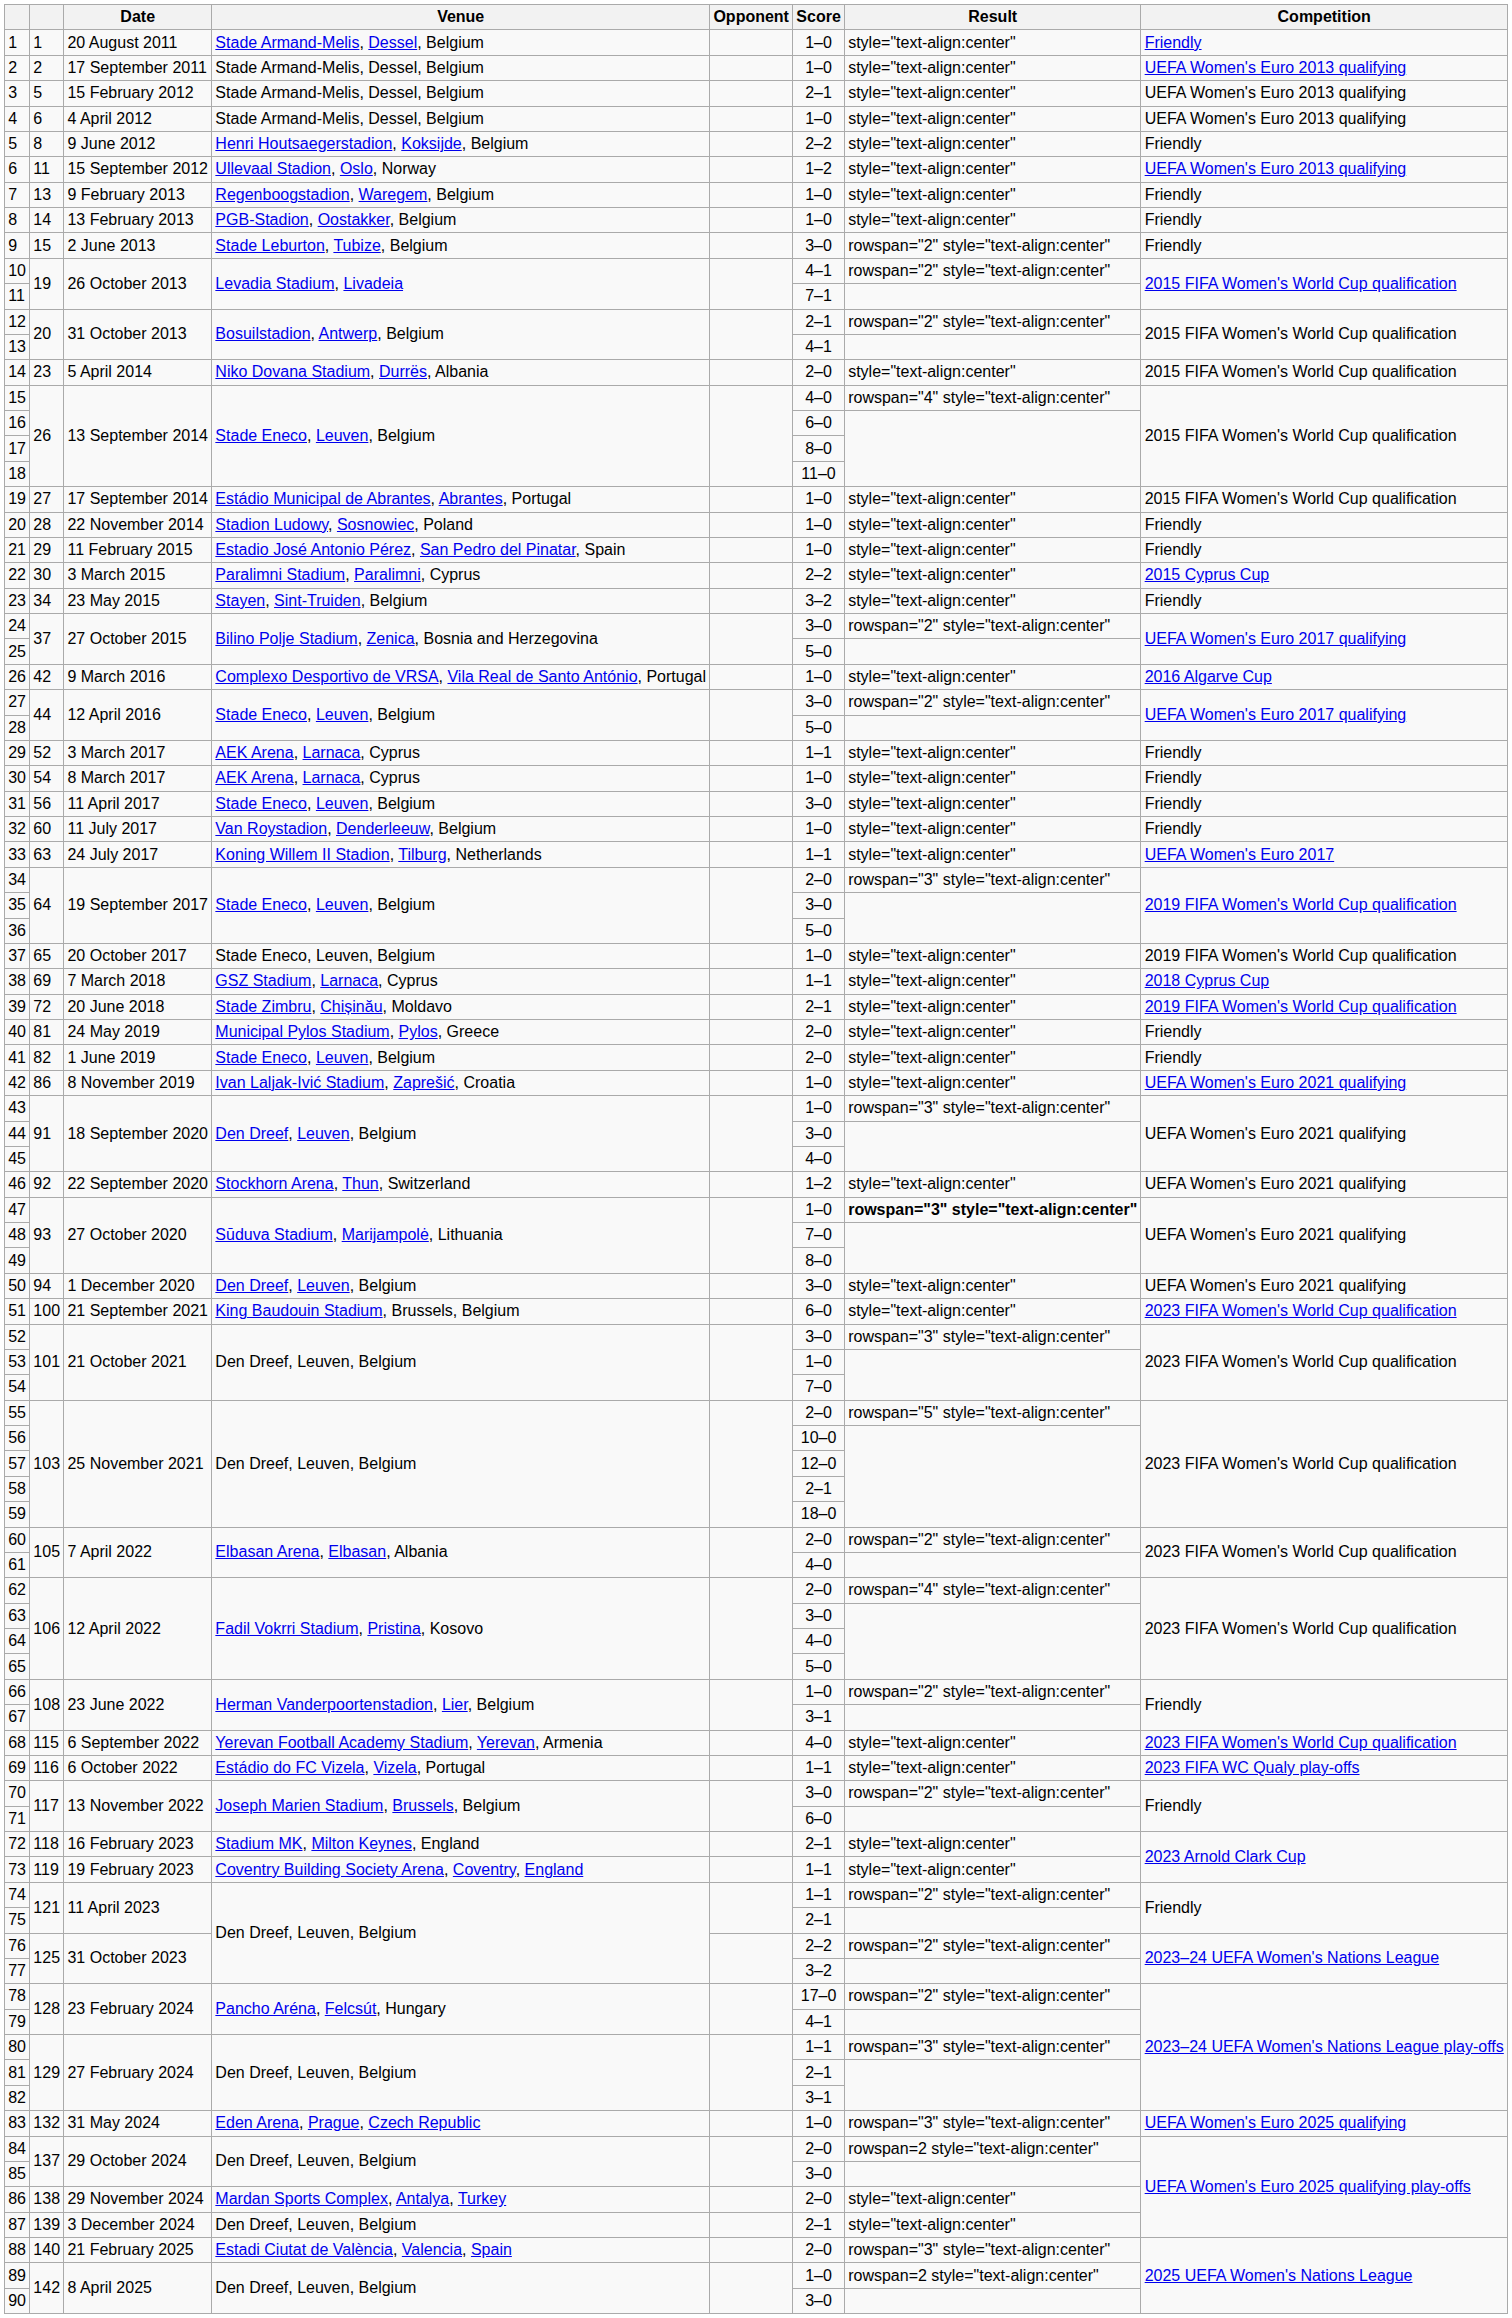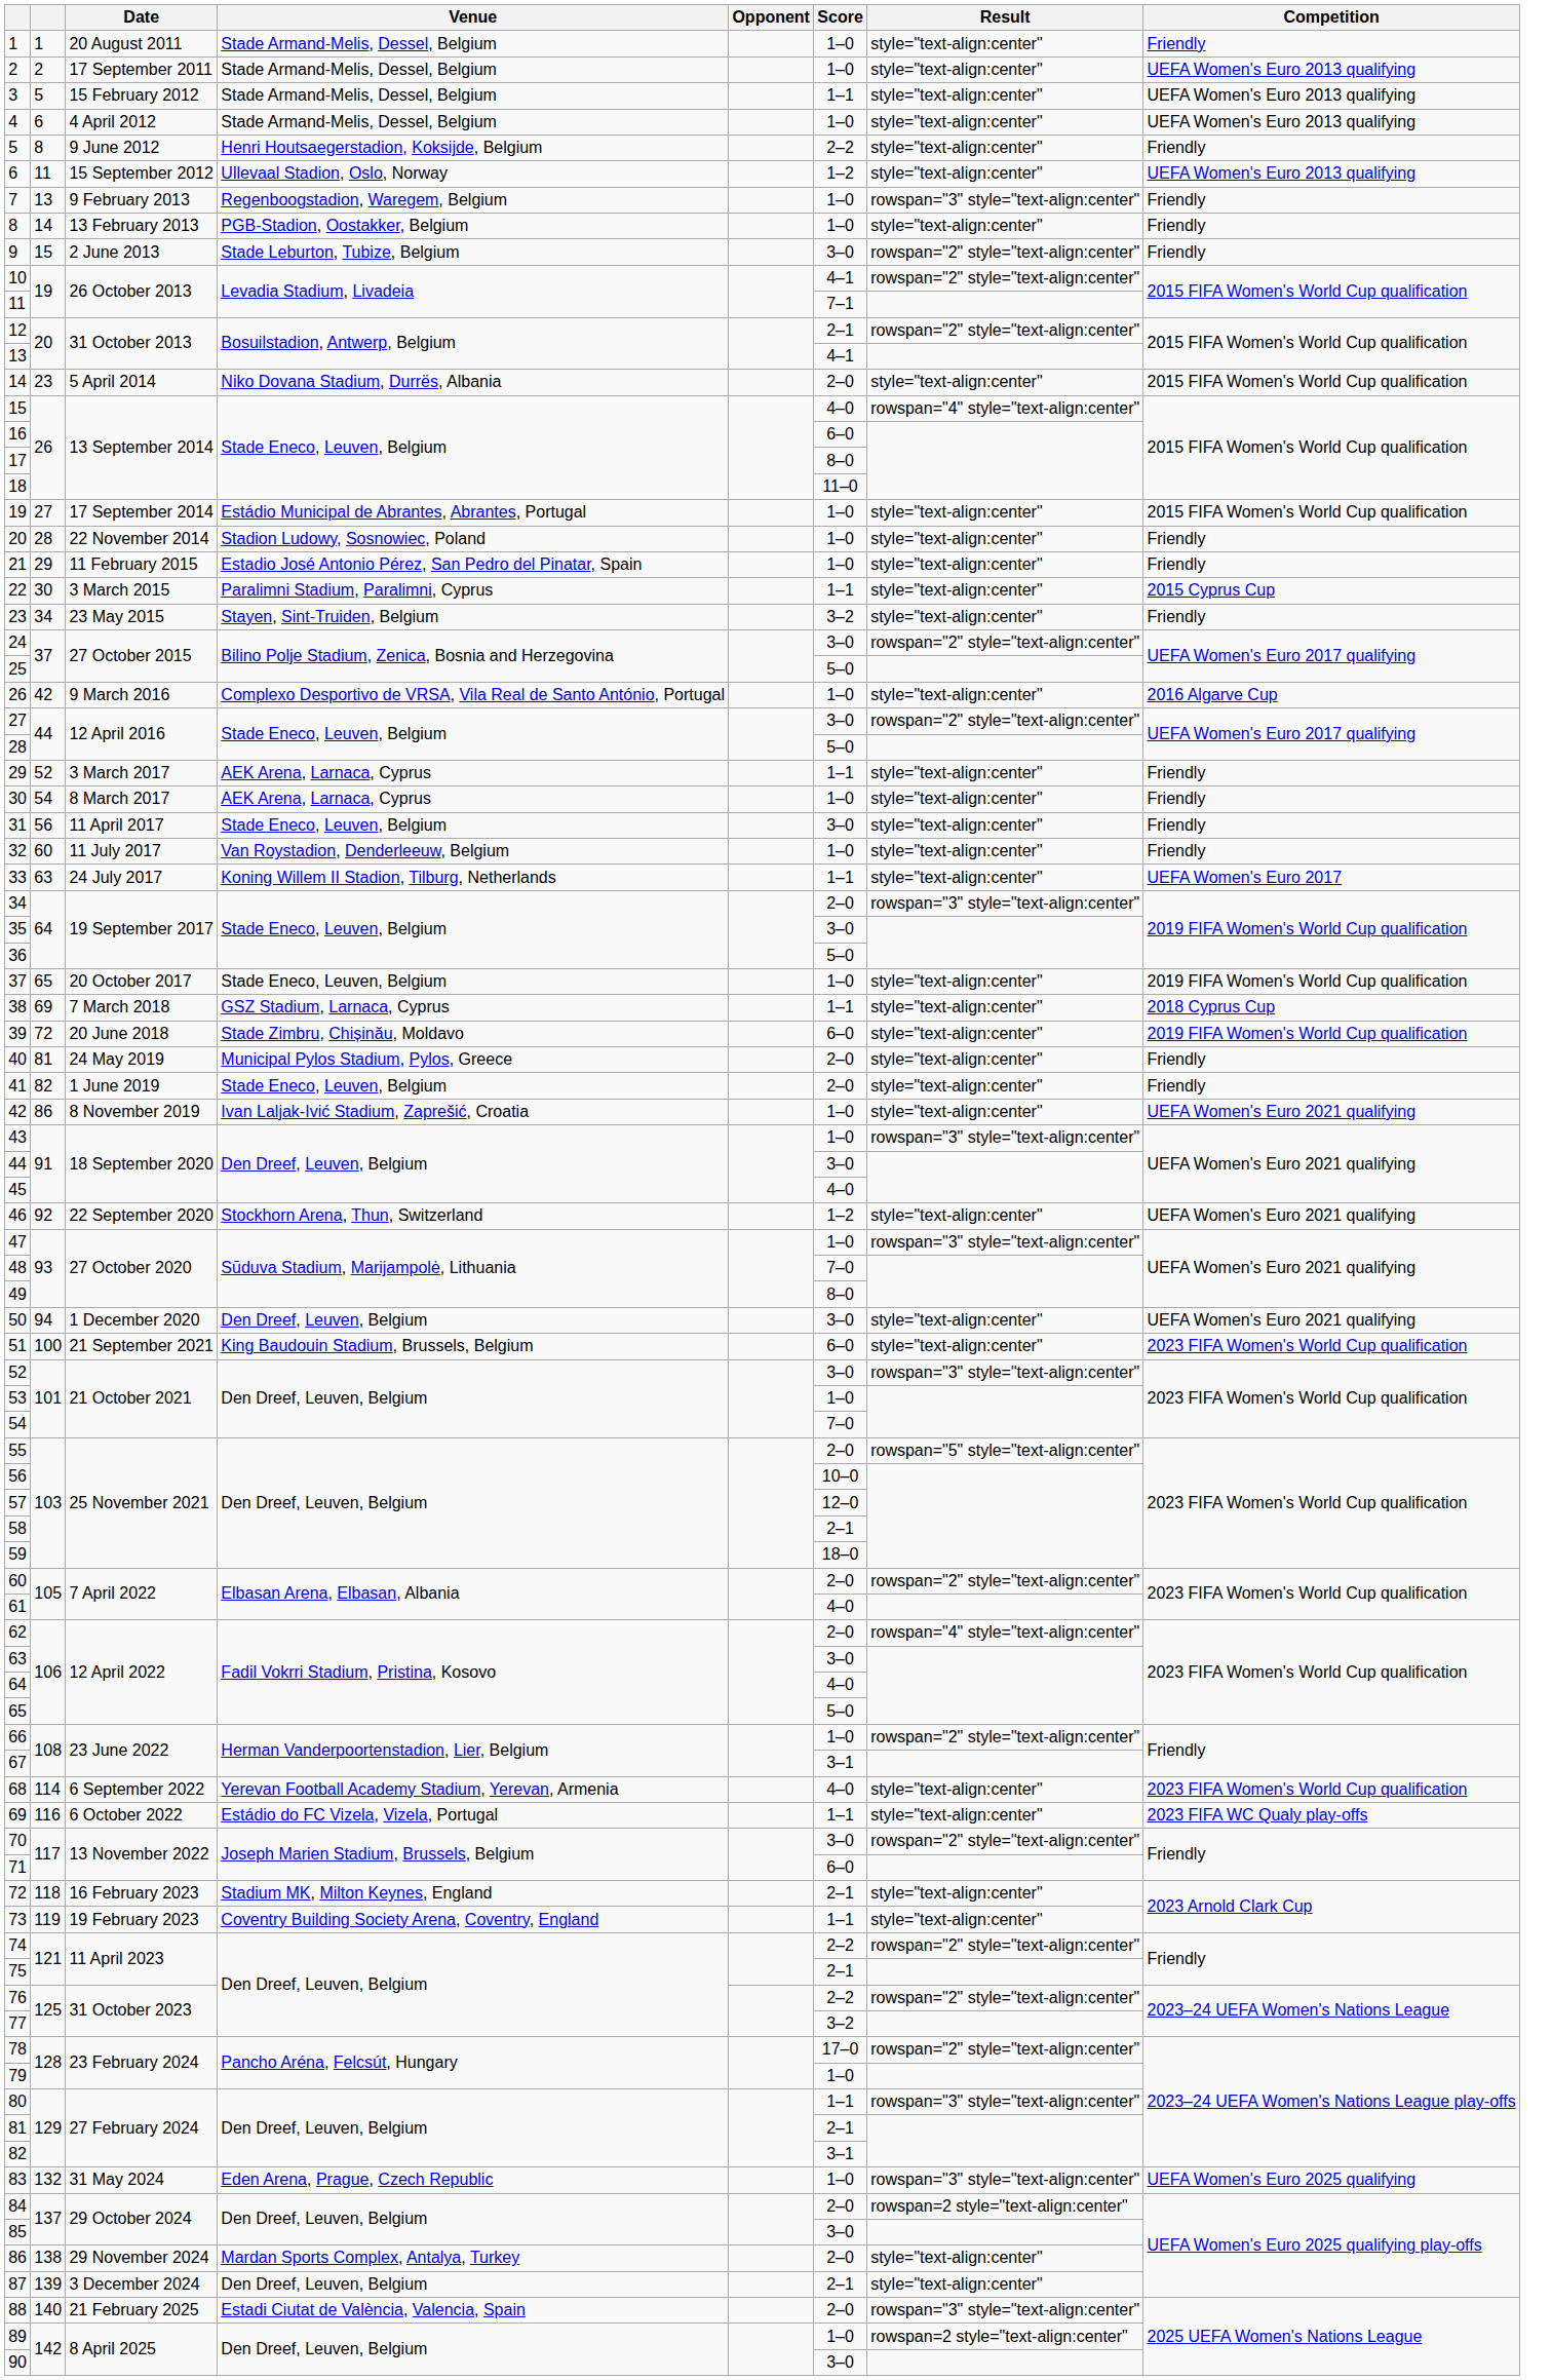3 | Score: 2–1 -> 1–1
7 | Result: style="text-align:center" -> rowspan="3" style="text-align:center"
22 | Score: 2–2 -> 1–1
39 | Score: 2–1 -> 6–0
47 | Result: bold -> normal
68 | column 2: 115 -> 114
74 | Score: 1–1 -> 2–2
79 | Score: 4–1 -> 1–0
